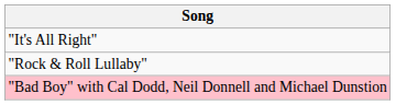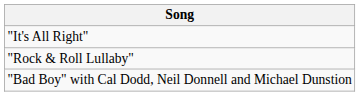row 4 | column 1: pink background -> no background
